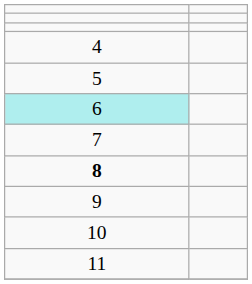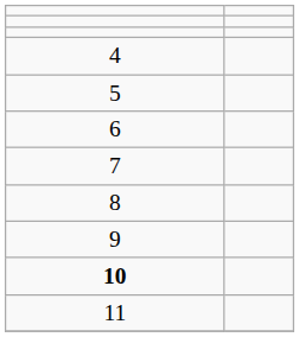row 6 | column 1: paleturquoise background -> no background
row 8 | column 1: bold -> normal
row 10 | column 1: normal -> bold
